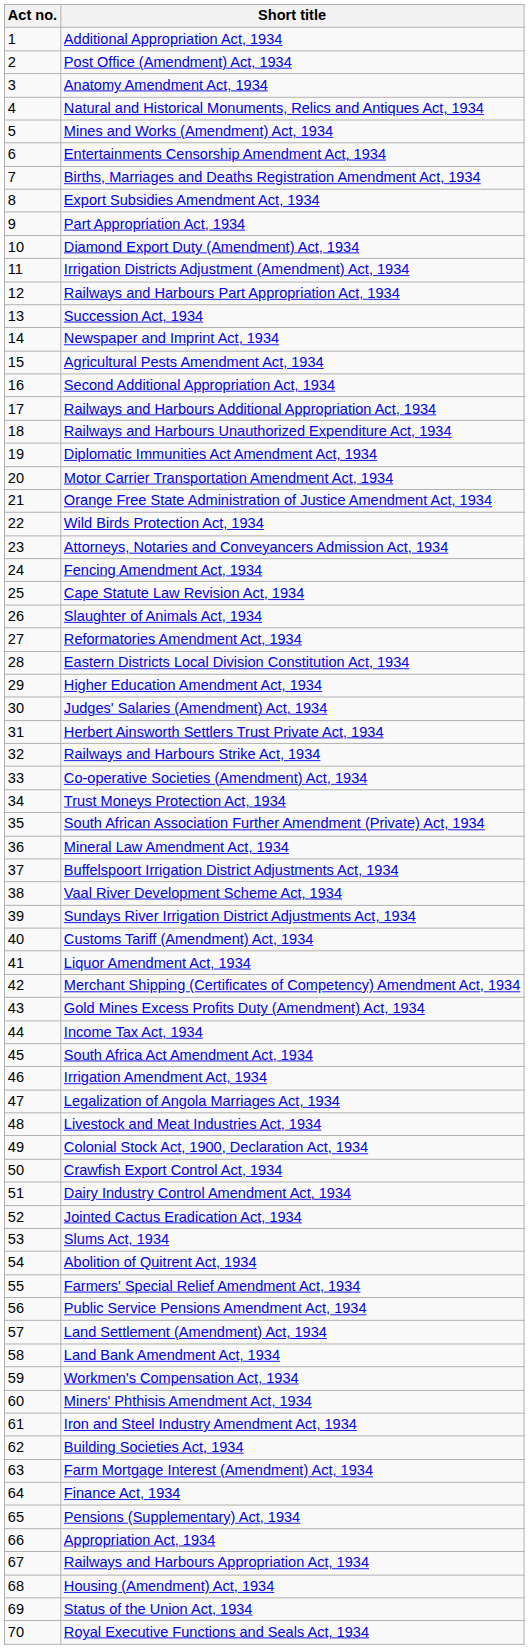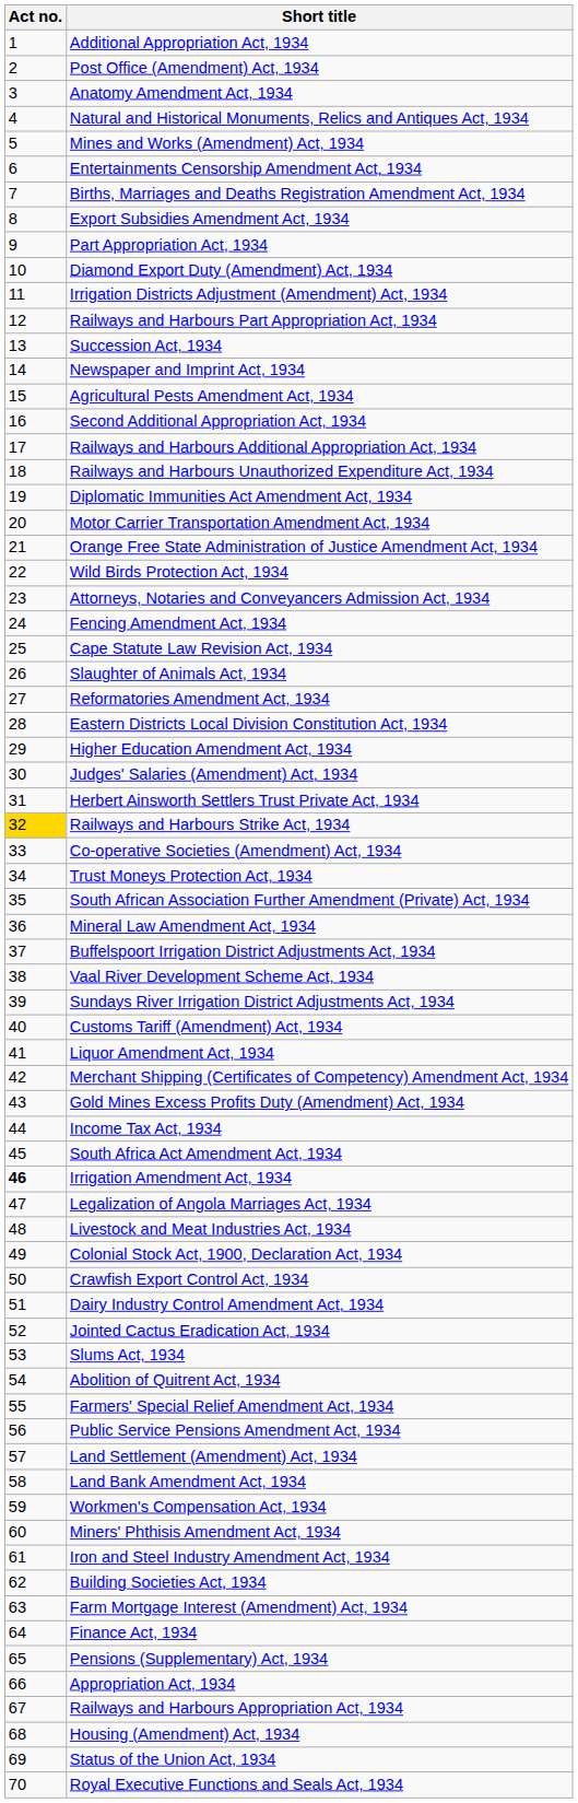Railways and Harbours Strike Act, 1934 | Act no.: no background -> gold background
Irrigation Amendment Act, 1934 | Act no.: normal -> bold
